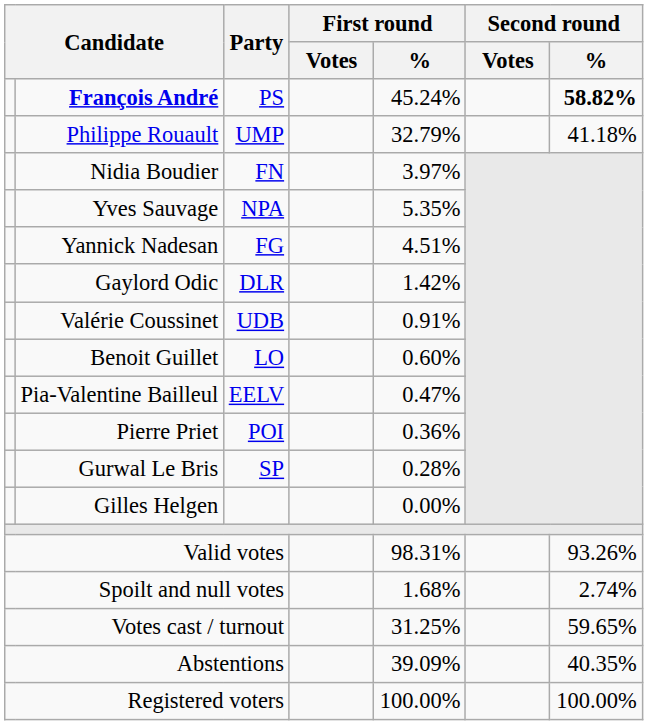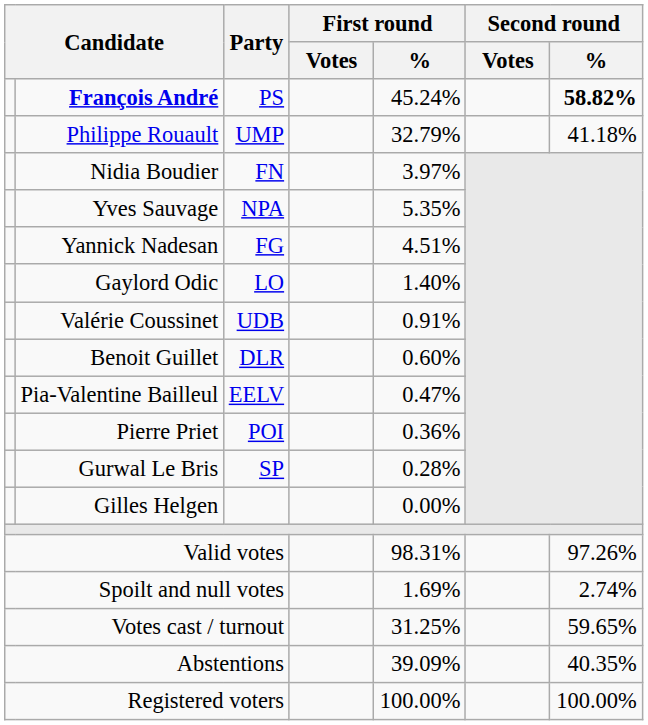Gaylord Odic | Party: DLR -> LO
Gaylord Odic | First round / %: 1.42% -> 1.40%
Benoit Guillet | Party: LO -> DLR
Valid votes | Second round / %: 93.26% -> 97.26%
Spoilt and null votes | First round / %: 1.68% -> 1.69%
